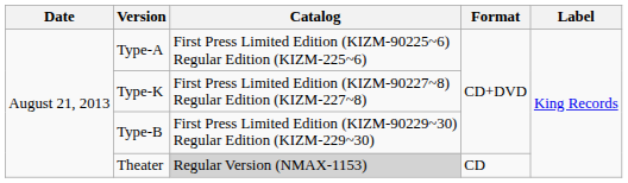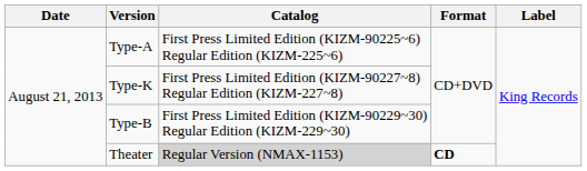Theater | Format: normal -> bold
